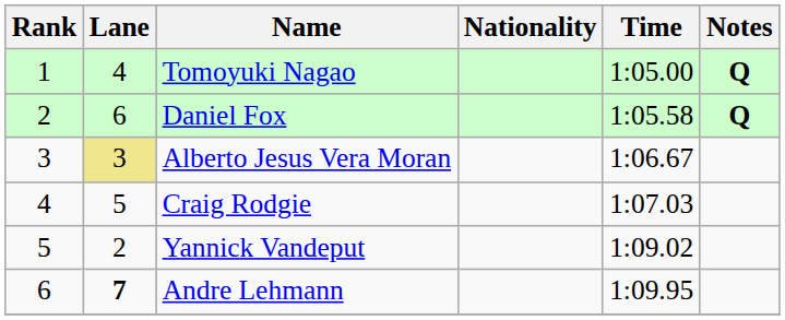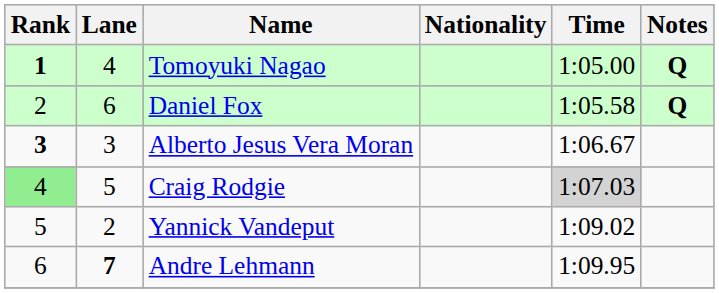Tomoyuki Nagao | Rank: normal -> bold
Alberto Jesus Vera Moran | Rank: normal -> bold
Alberto Jesus Vera Moran | Lane: khaki background -> no background
Craig Rodgie | Rank: no background -> lightgreen background
Craig Rodgie | Time: no background -> lightgrey background
